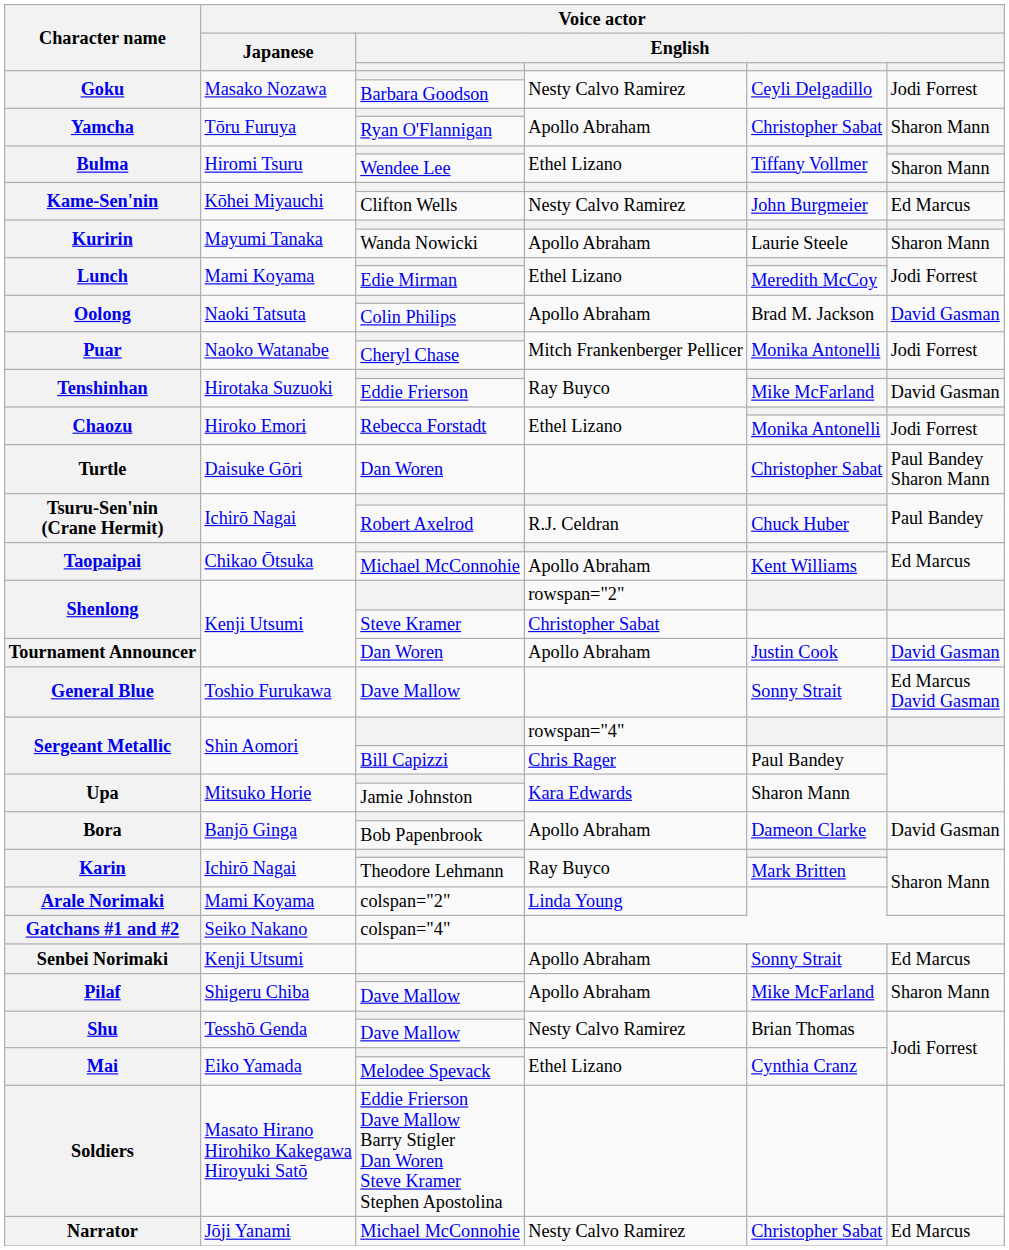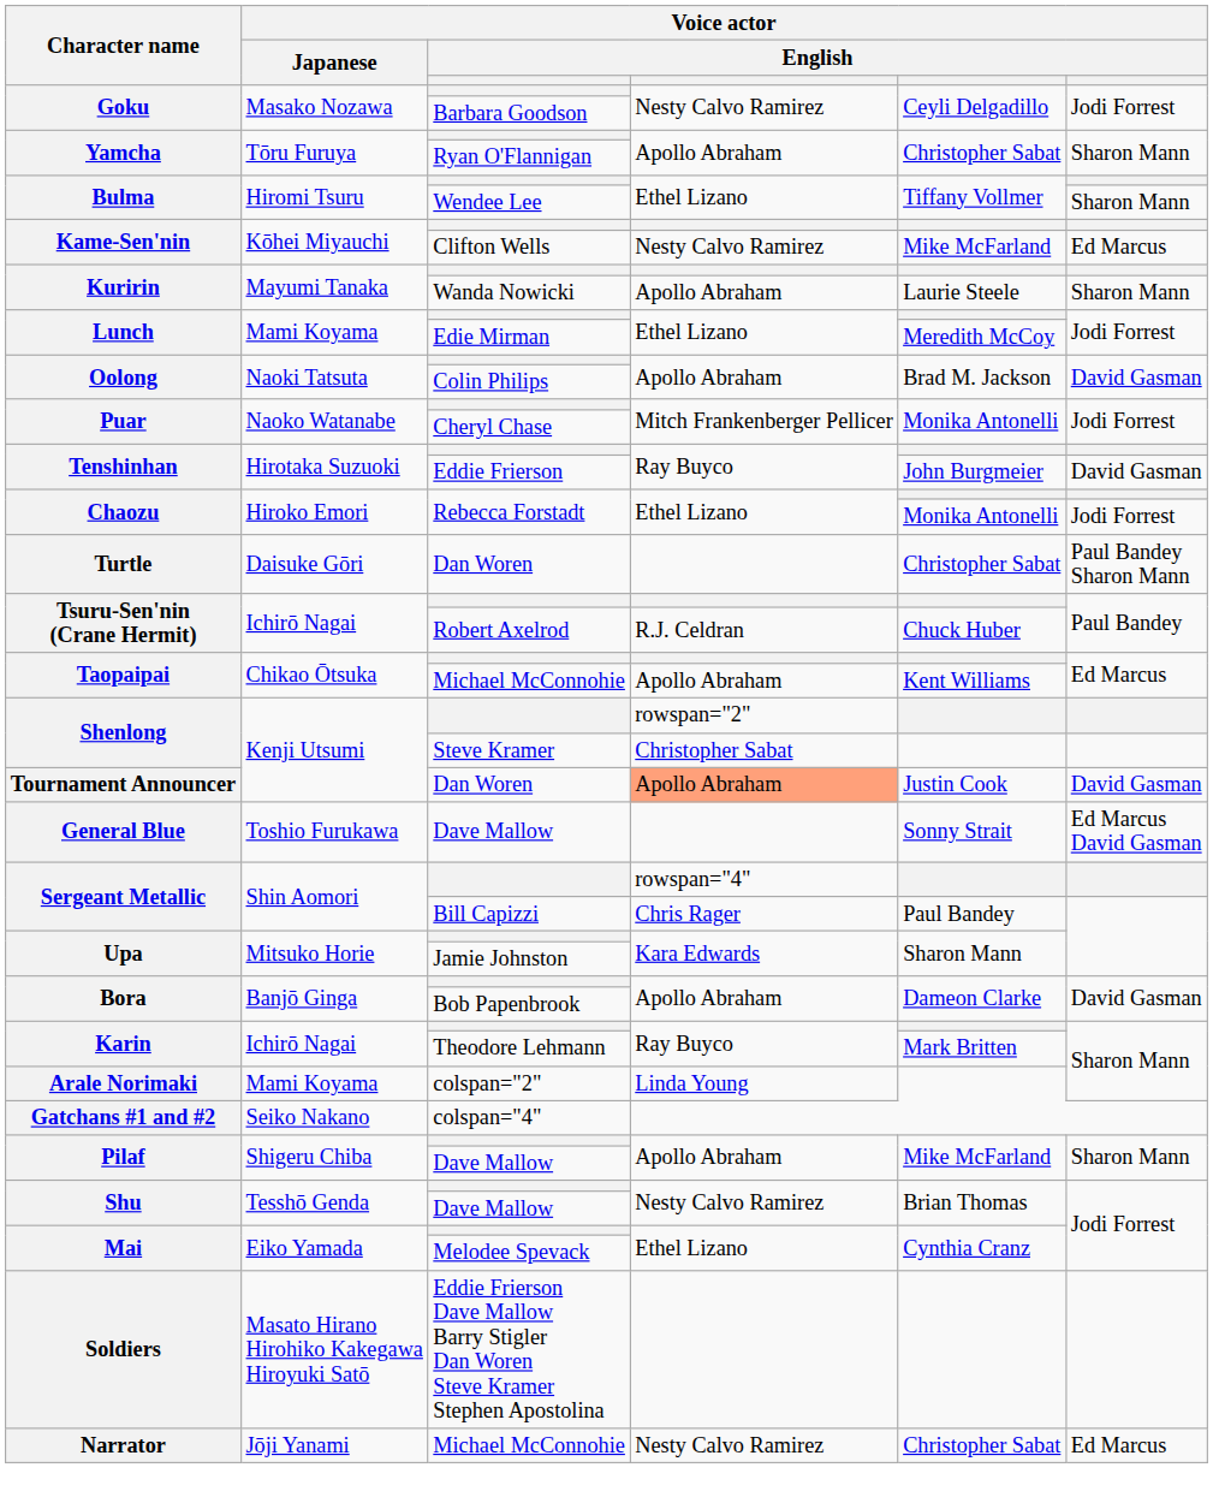Kame-Sen'nin / Clifton Wells | column 5: John Burgmeier -> Mike McFarland
Tenshinhan / Eddie Frierson | column 5: Mike McFarland -> John Burgmeier
Tournament Announcer | column 4: no background -> lightsalmon background
- row: Senbei Norimaki | Kenji Utsumi | Apollo Abraham | Sonny Strait | Ed Marcus
